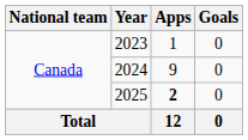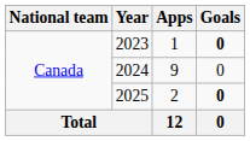2023 | Goals: normal -> bold
2025 | Apps: bold -> normal
2025 | Goals: normal -> bold
